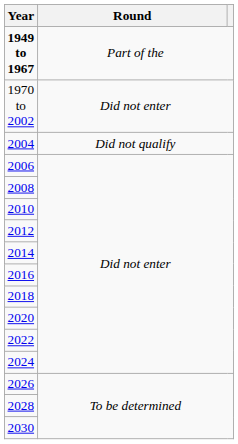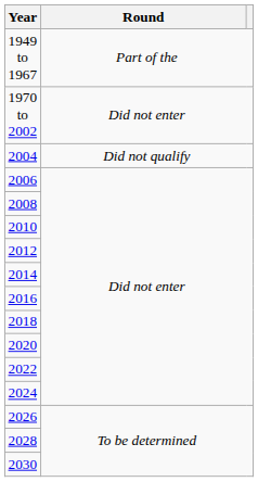1949 to 1967 | Year: bold -> normal
